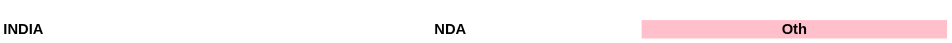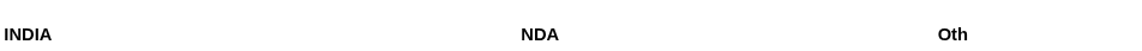INDIA | column 3: pink background -> no background
